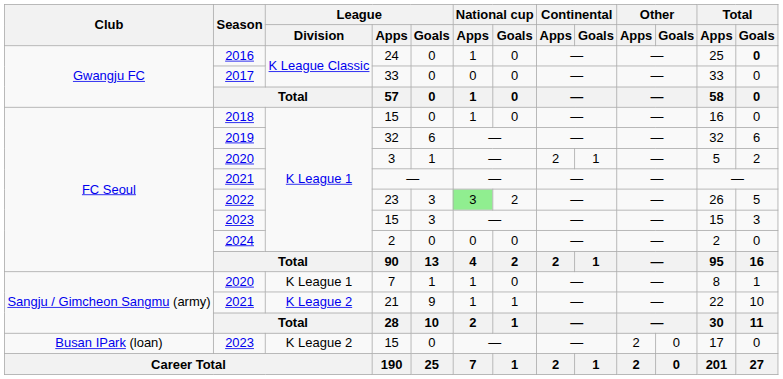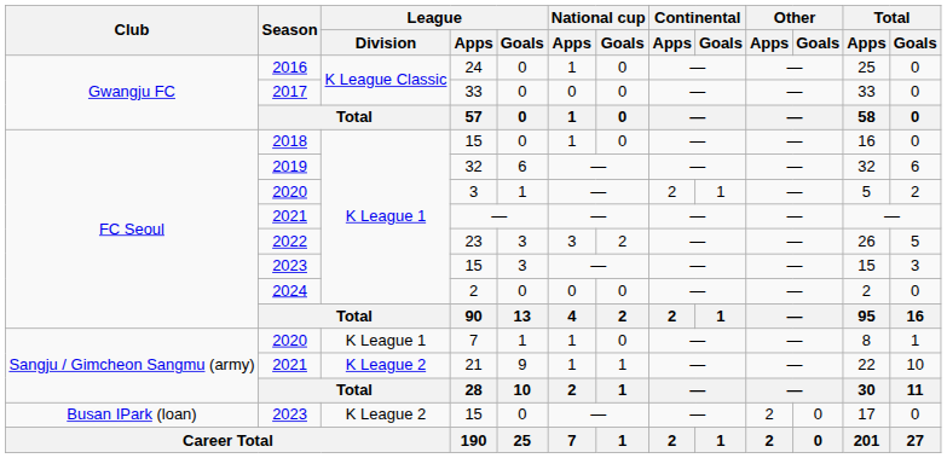24 | Total / Goals: bold -> normal
23 | National cup / Apps: lightgreen background -> no background
